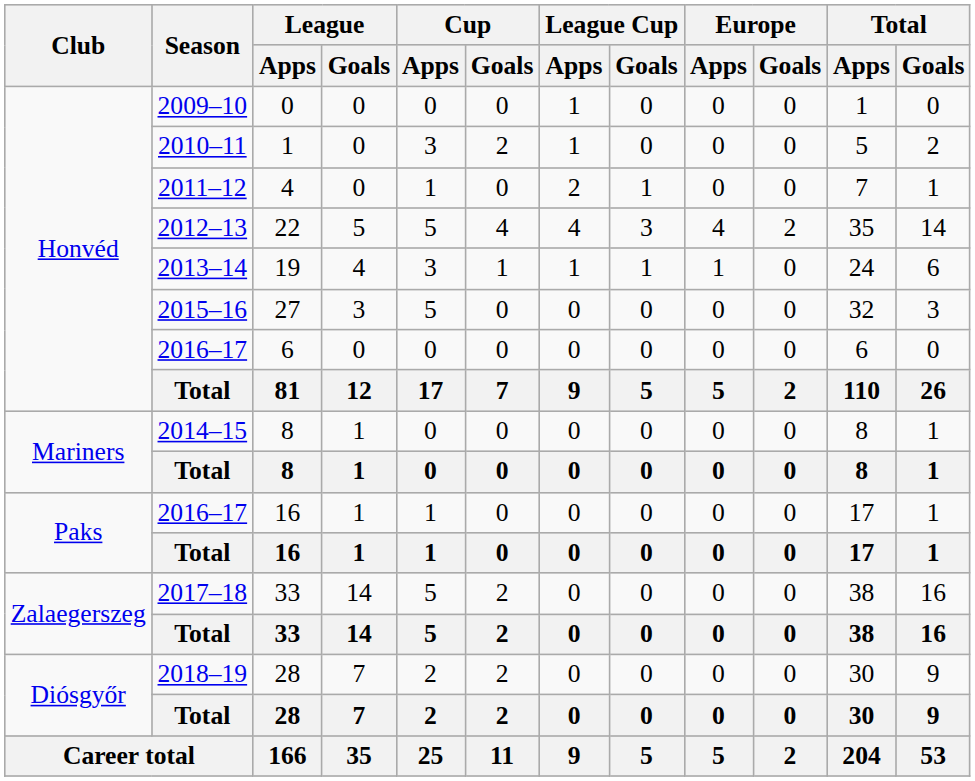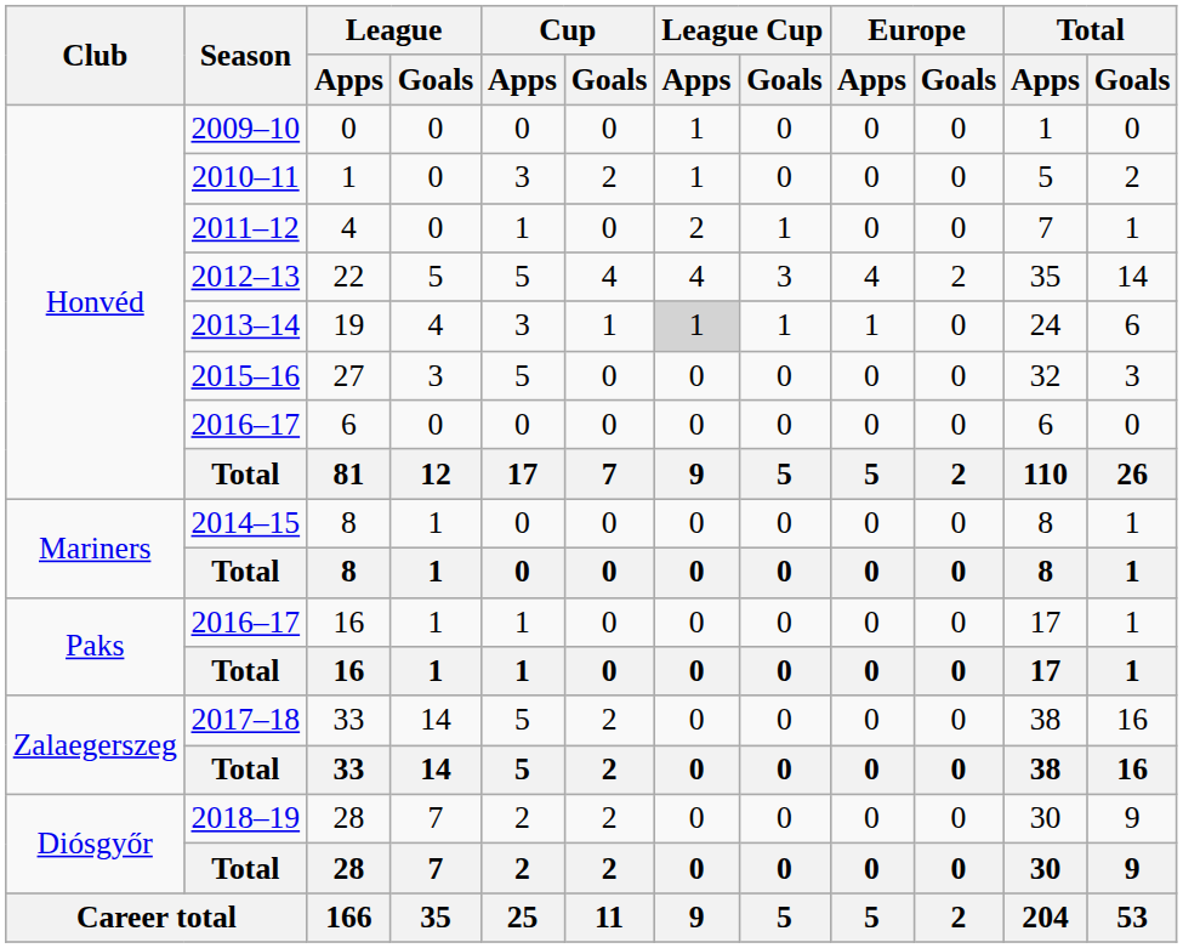19 | League Cup / Apps: no background -> lightgrey background
